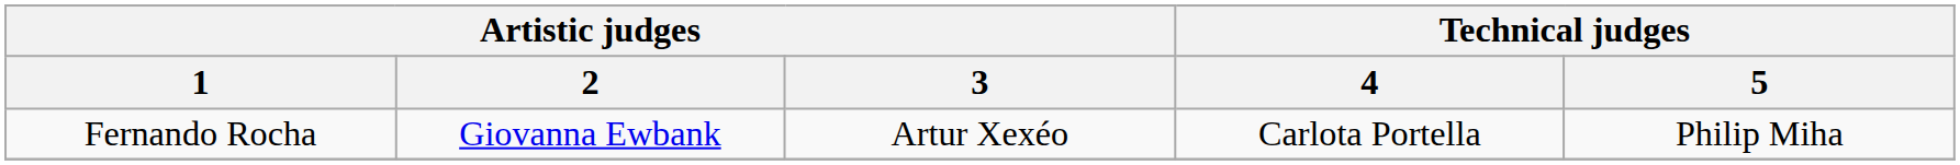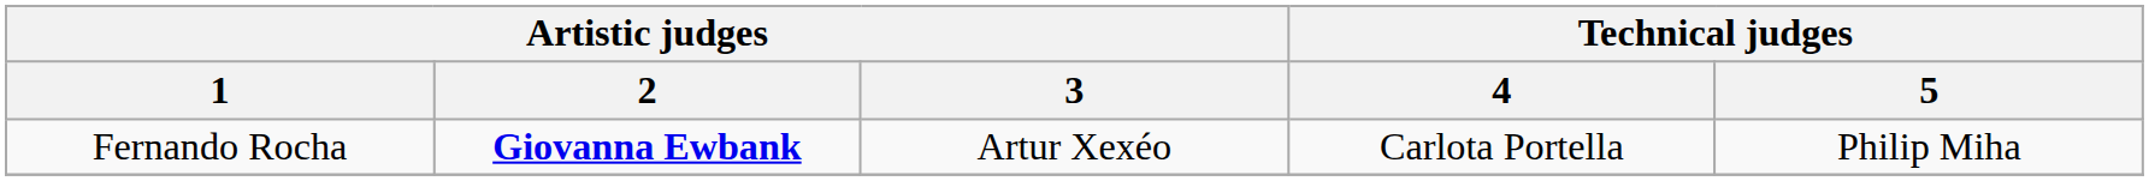Fernando Rocha | Artistic judges / 2: normal -> bold
